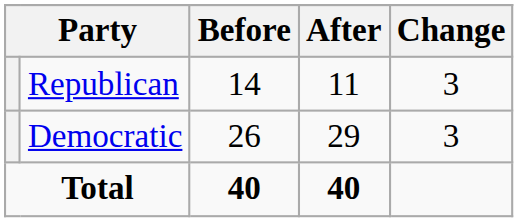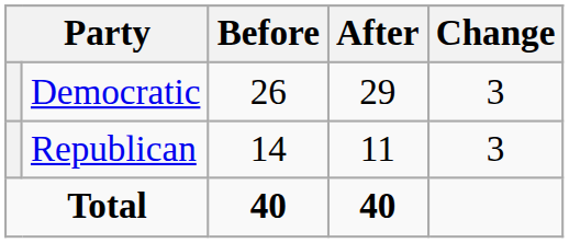rows swapped: Democratic <-> Republican
